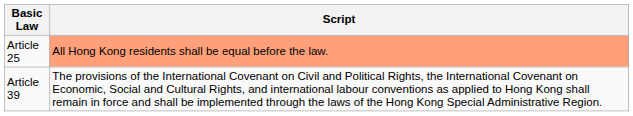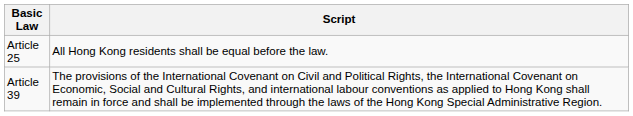Article 25 | Script: lightsalmon background -> no background
